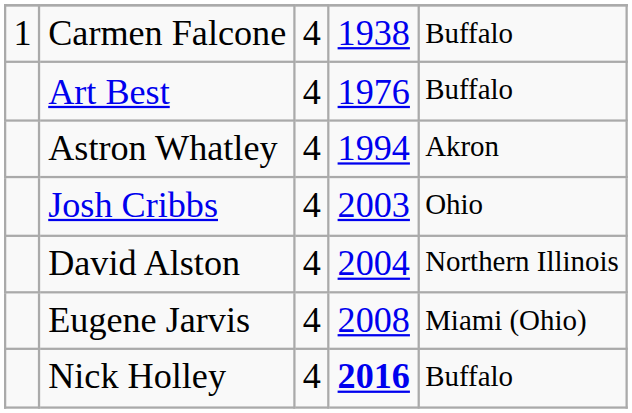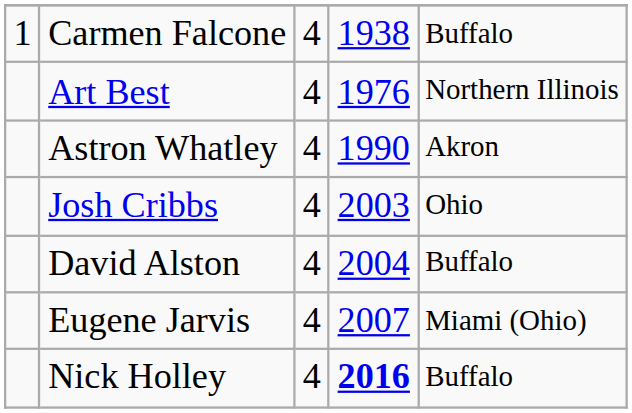Art Best | column 5: Buffalo -> Northern Illinois
Astron Whatley | column 4: 1994 -> 1990
David Alston | column 5: Northern Illinois -> Buffalo
Eugene Jarvis | column 4: 2008 -> 2007
